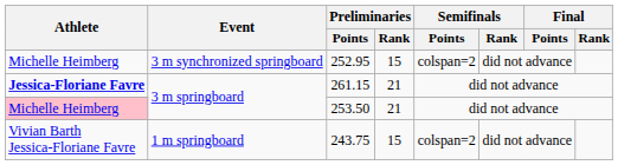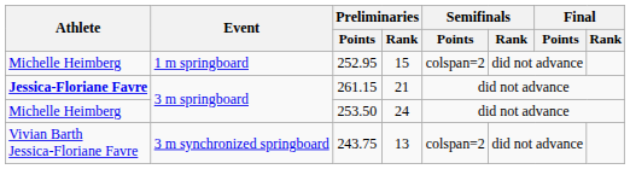252.95 | Event: 3 m synchronized springboard -> 1 m springboard
253.50 | Athlete: pink background -> no background
253.50 | Preliminaries / Rank: 21 -> 24
243.75 | Event: 1 m springboard -> 3 m synchronized springboard
243.75 | Preliminaries / Rank: 15 -> 13
